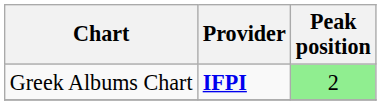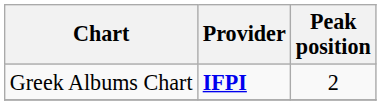Greek Albums Chart | Peak position: lightgreen background -> no background
